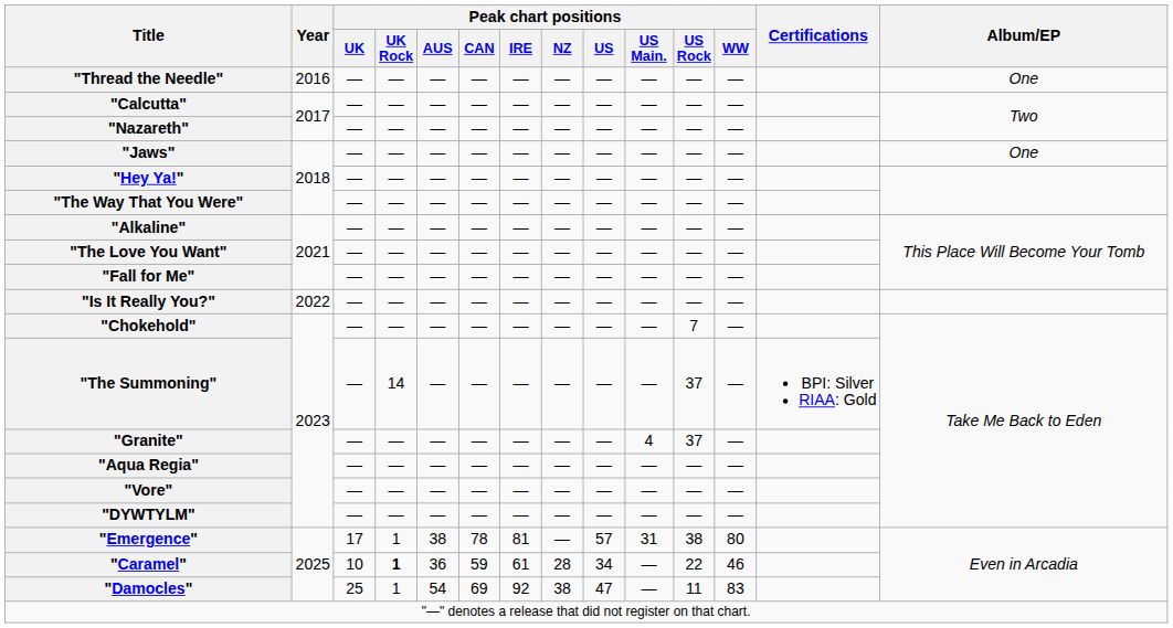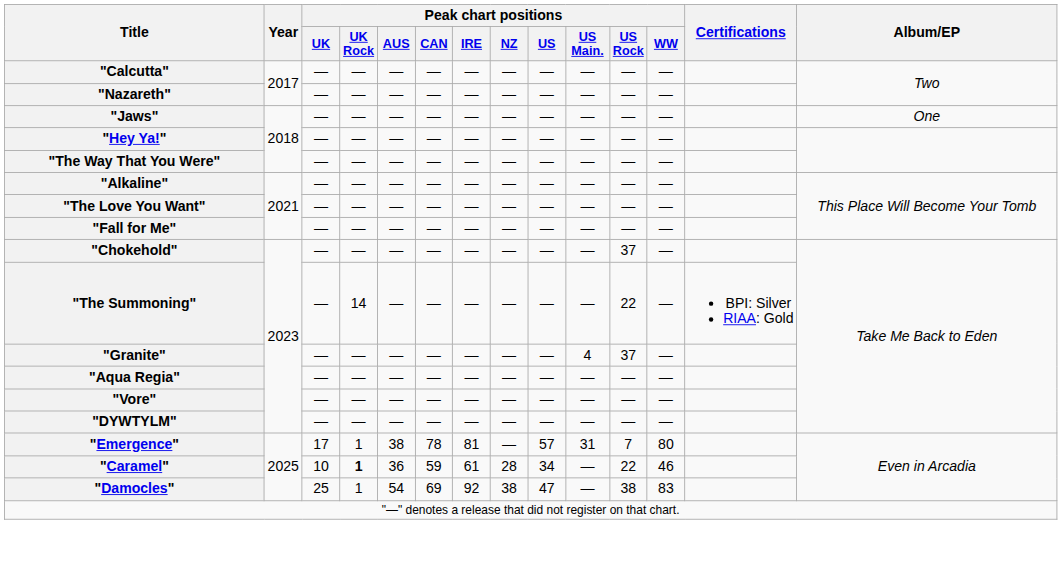- row: "Thread the Needle" | 2016 | — | — | — | — | — | — | — | — | — | — | One
- row: "Is It Really You?" | 2022 | — | — | — | — | — | — | — | — | — | —
"Chokehold" | Peak chart positions / US Rock: 7 -> 37
"The Summoning" | Peak chart positions / US Rock: 37 -> 22
"Emergence" | Peak chart positions / US Rock: 38 -> 7
"Damocles" | Peak chart positions / US Rock: 11 -> 38
